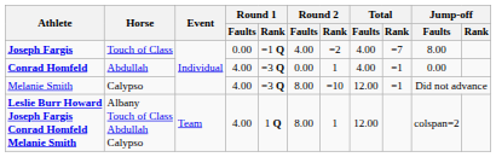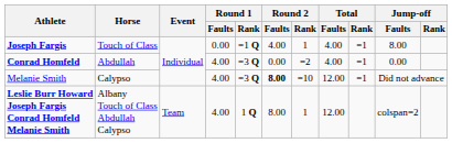Joseph Fargis | Round 2 / Rank: =2 -> 1
Joseph Fargis | Total / Rank: =7 -> =1
Conrad Homfeld | Round 2 / Rank: 1 -> =2
Melanie Smith | Round 2 / Faults: normal -> bold
